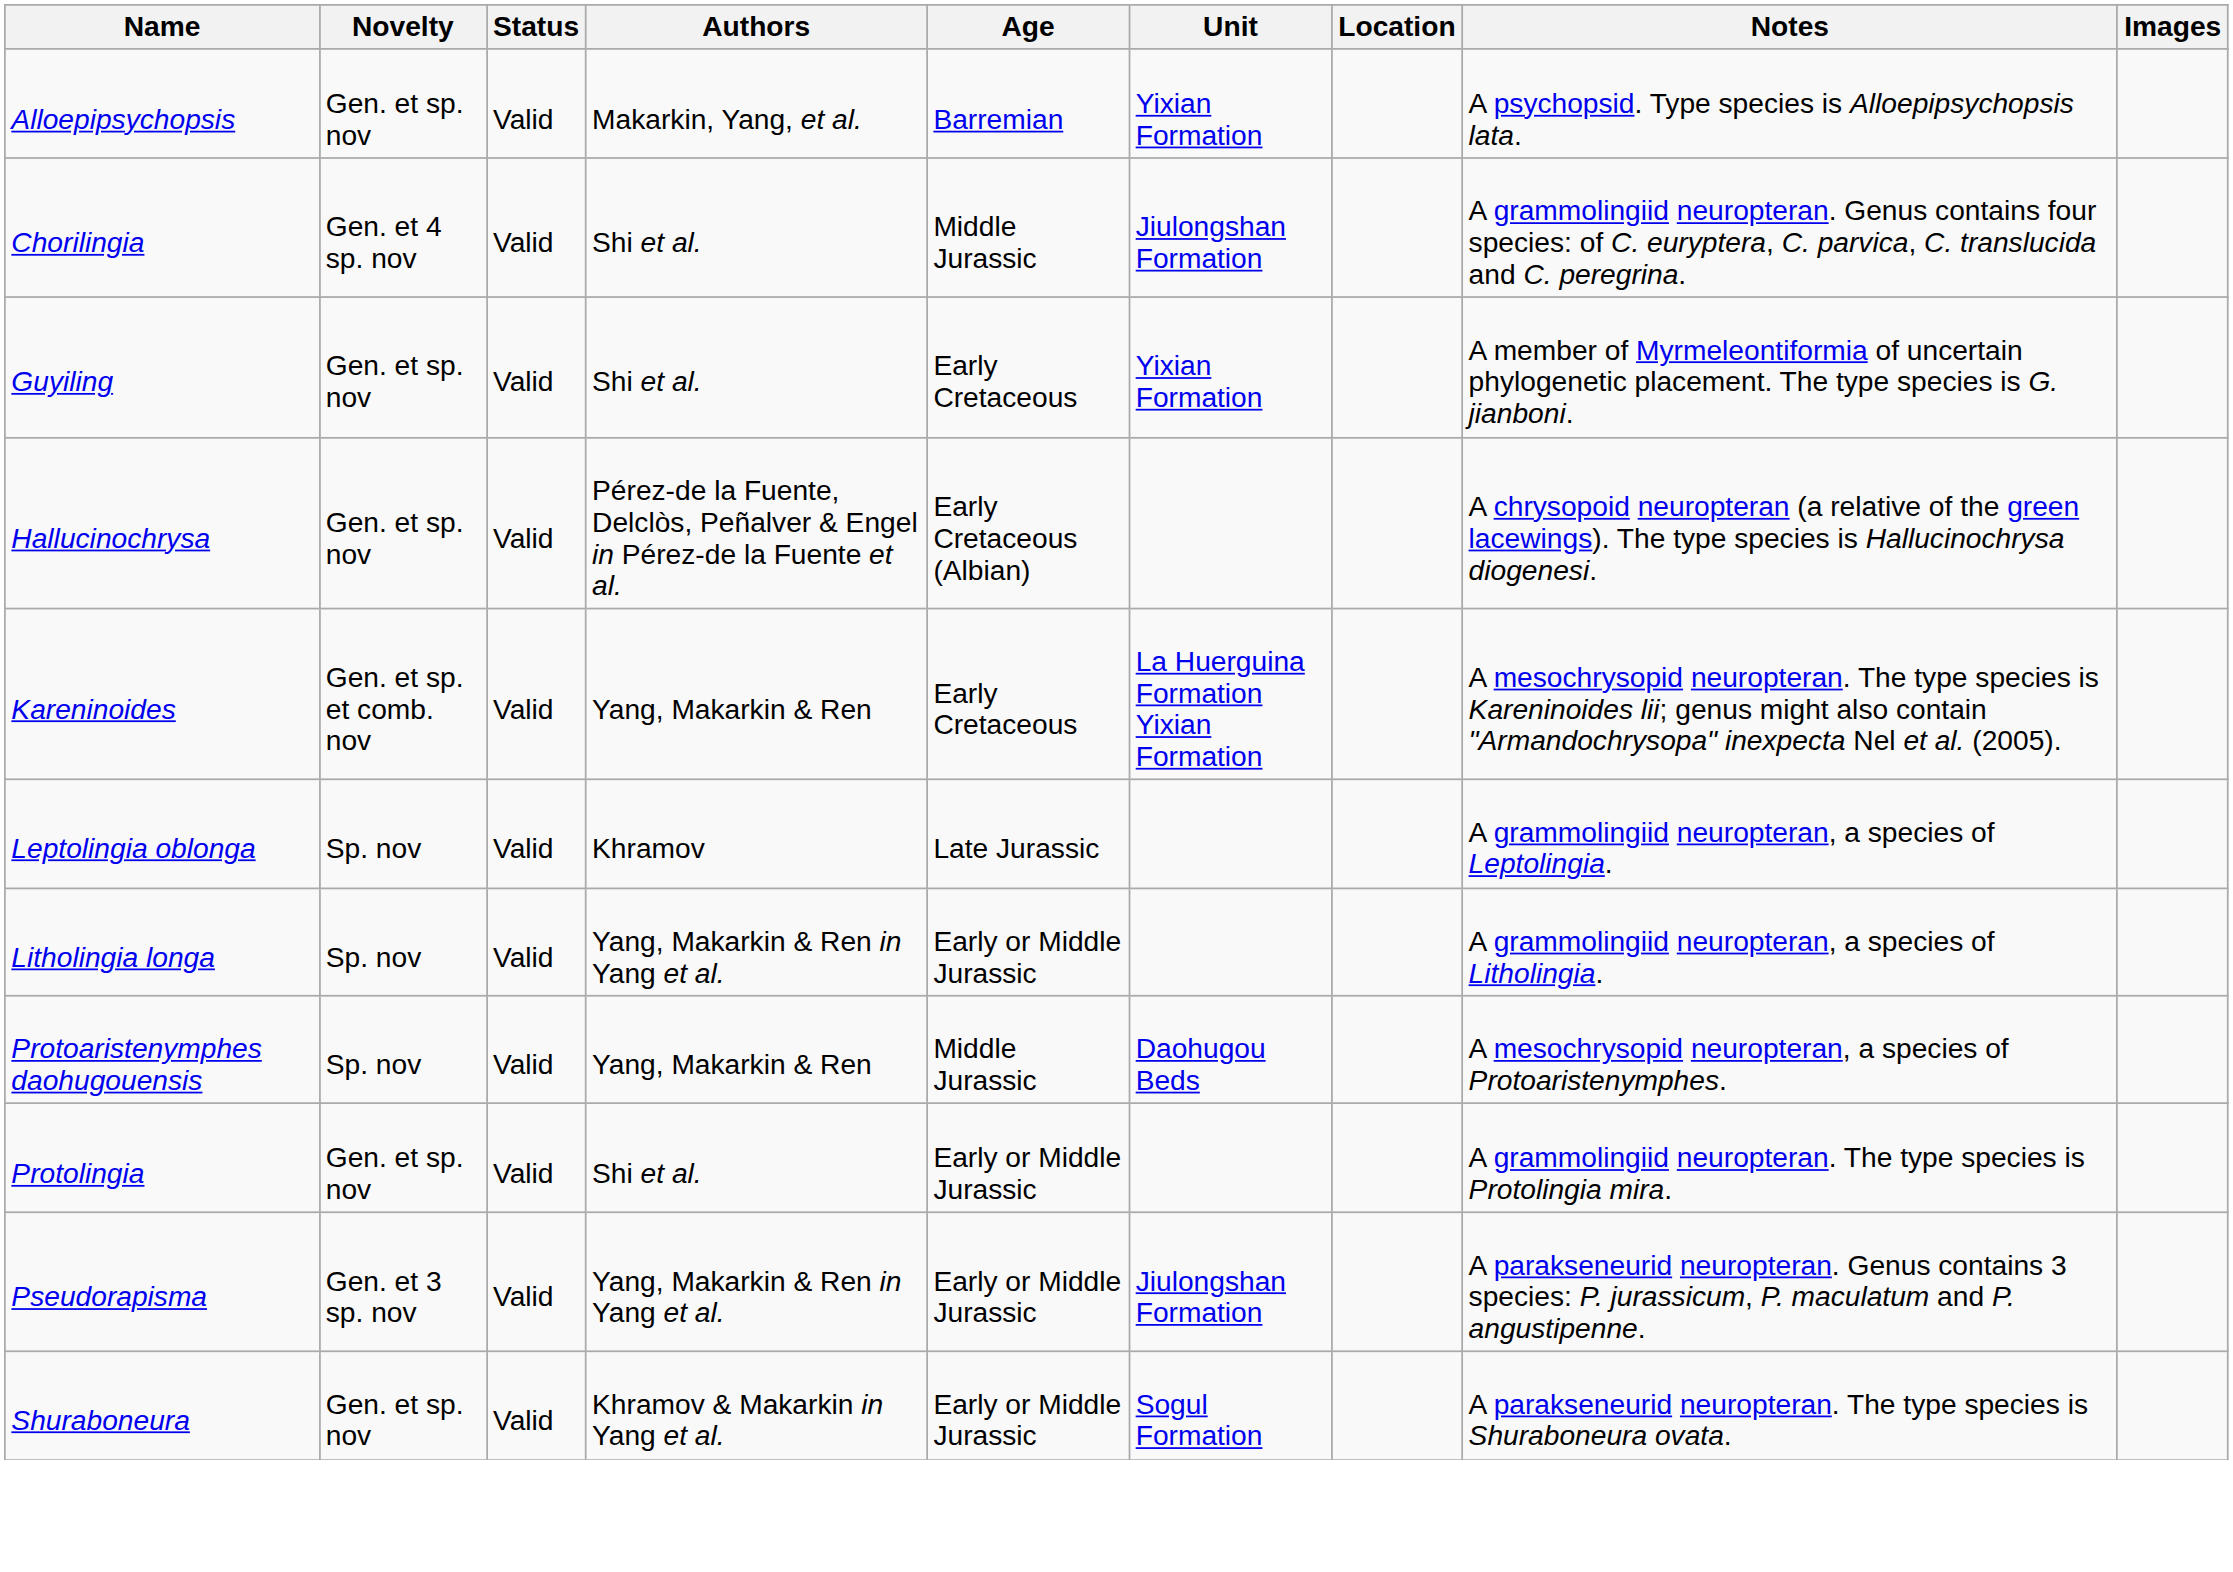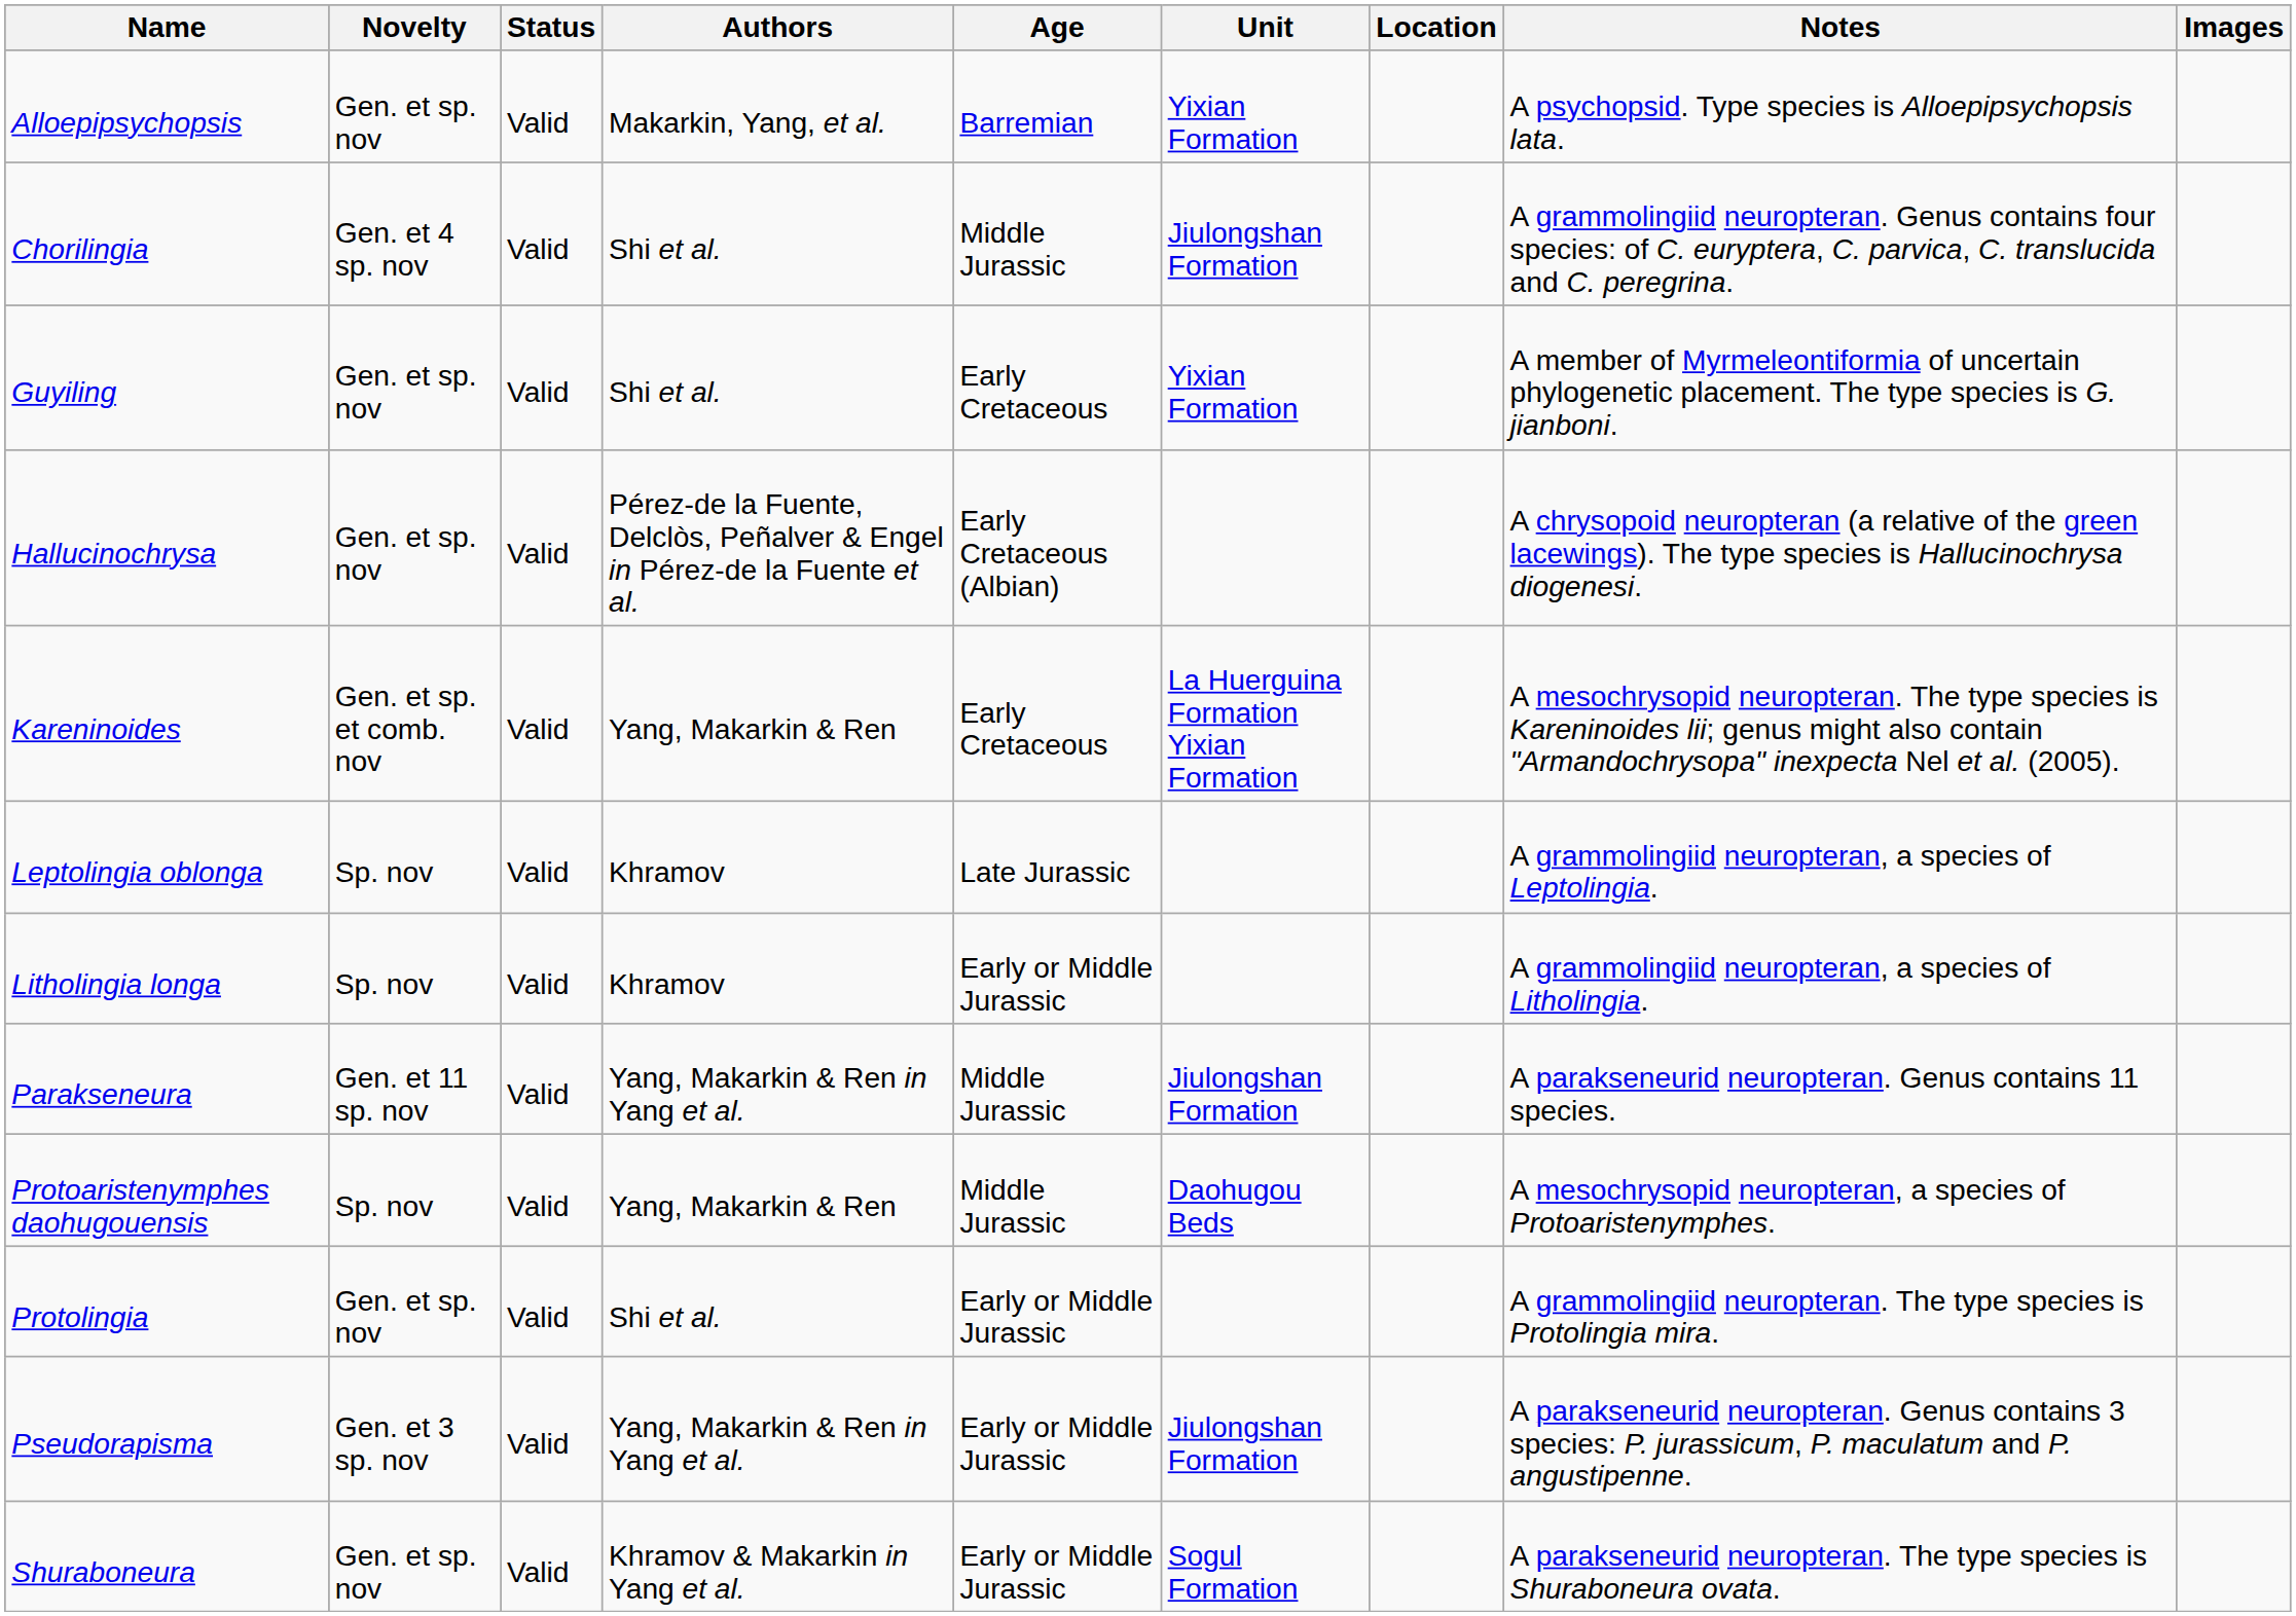Litholingia longa | Authors: Yang, Makarkin & Ren in Yang et al. -> Khramov
+ row: Parakseneura | Gen. et 11 sp. nov | Valid | Yang, Makarkin & Ren in Yang et al. | Middle Jurassic | Jiulongshan Formation | A parakseneurid neuropteran. Genus contains 11 species.
